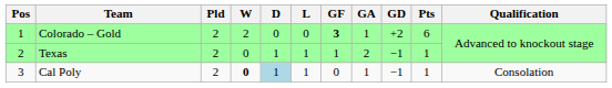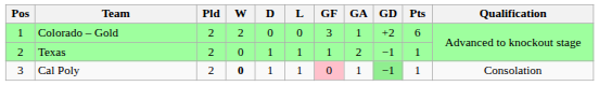Colorado – Gold | GF: bold -> normal
Cal Poly | D: lightblue background -> no background
Cal Poly | GF: no background -> pink background
Cal Poly | GD: no background -> lightgreen background
